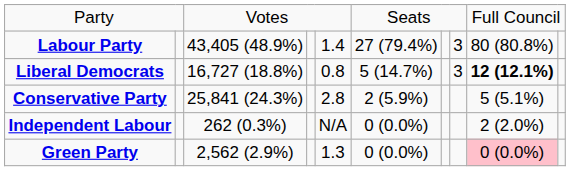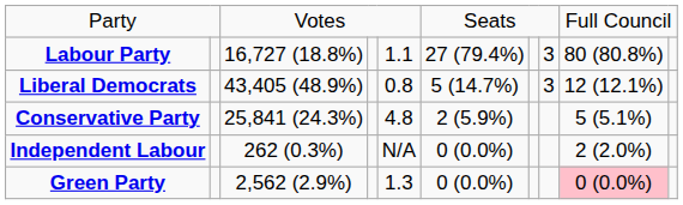Labour Party | column 3: 43,405 (48.9%) -> 16,727 (18.8%)
Labour Party | column 5: 1.4 -> 1.1
Liberal Democrats | column 3: 16,727 (18.8%) -> 43,405 (48.9%)
Liberal Democrats | column 9: bold -> normal
Conservative Party | column 5: 2.8 -> 4.8
